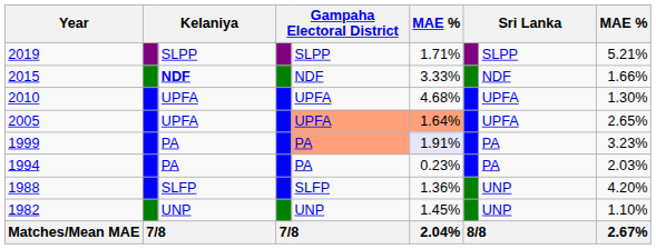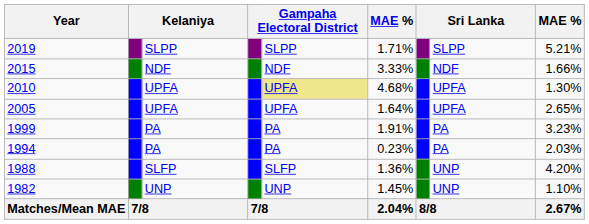2015 | column 3: bold -> normal
2010 | column 5: no background -> khaki background
2005 | column 5: lightsalmon background -> no background
2005 | column 6: lightsalmon background -> no background
1999 | column 5: lightsalmon background -> no background
1999 | column 6: lavender background -> no background
